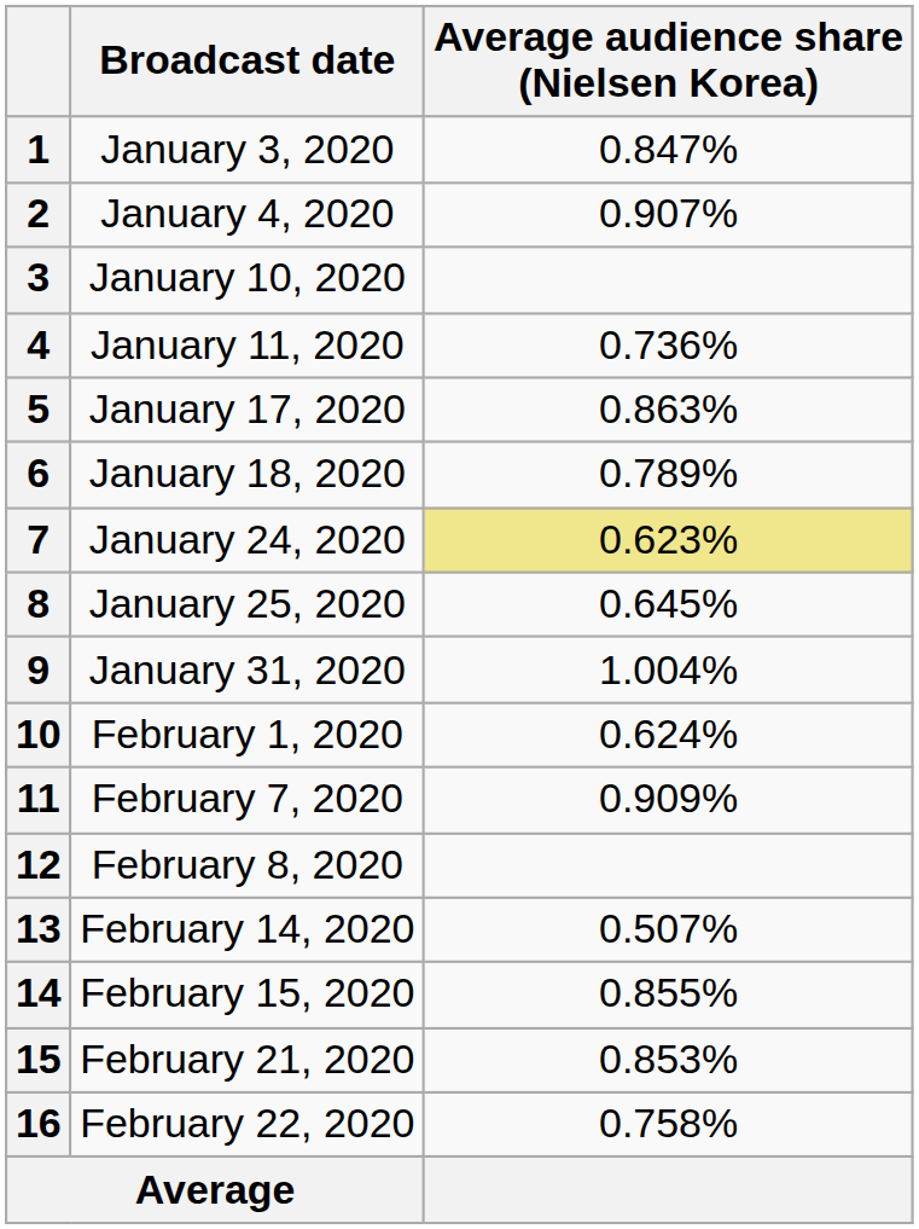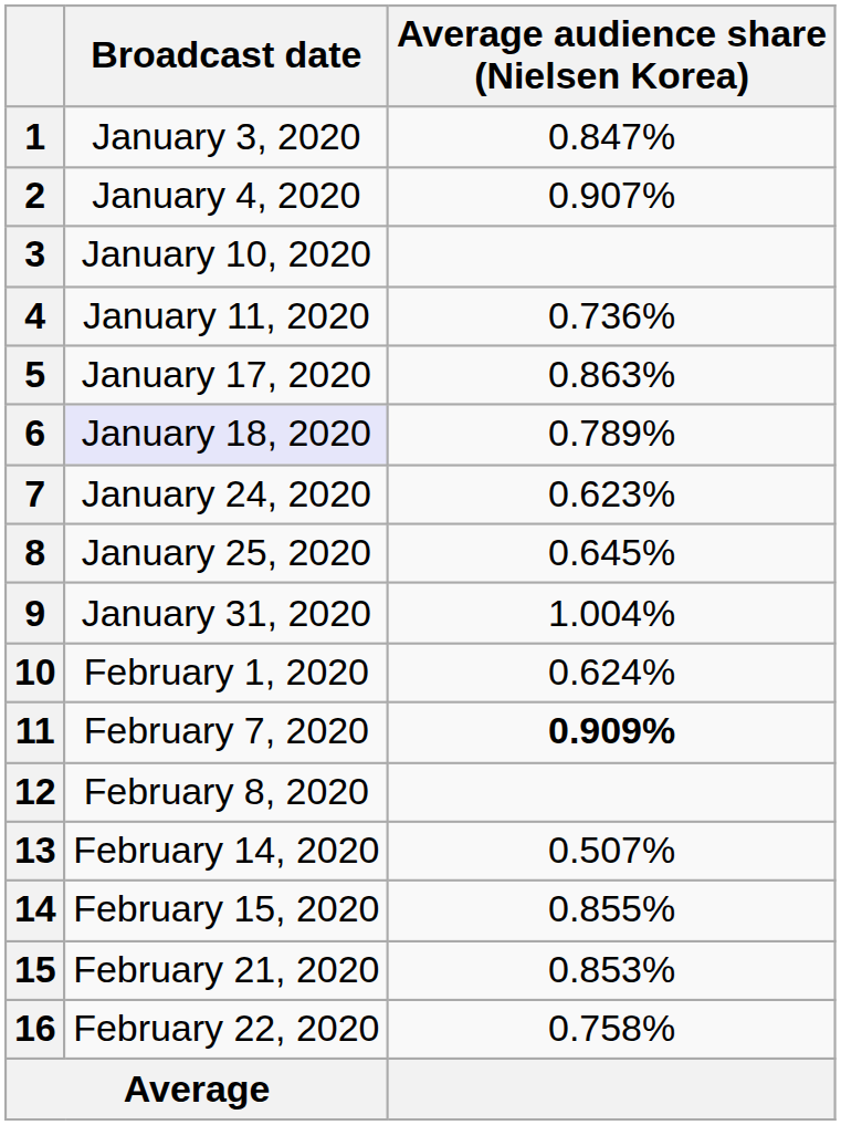6 | Broadcast date: no background -> lavender background
7 | Average audience share (Nielsen Korea): khaki background -> no background
11 | Average audience share (Nielsen Korea): normal -> bold
